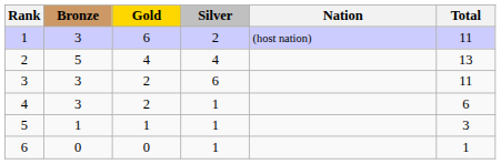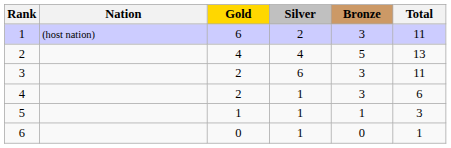columns swapped: Nation <-> Bronze
